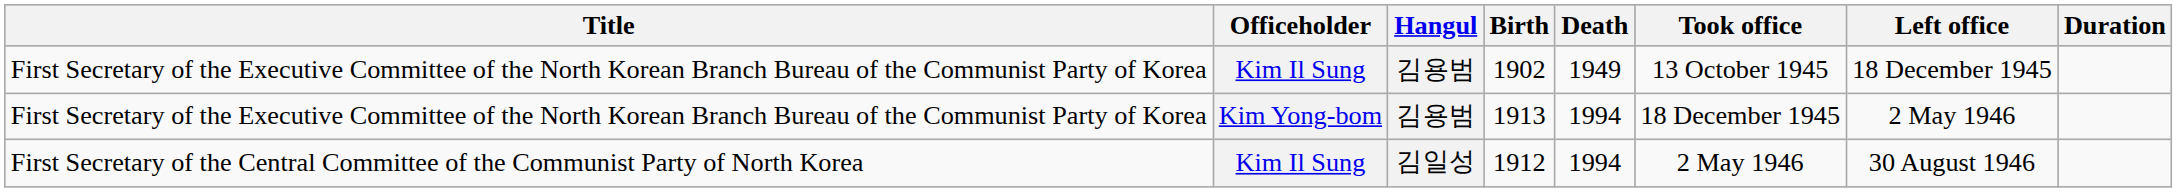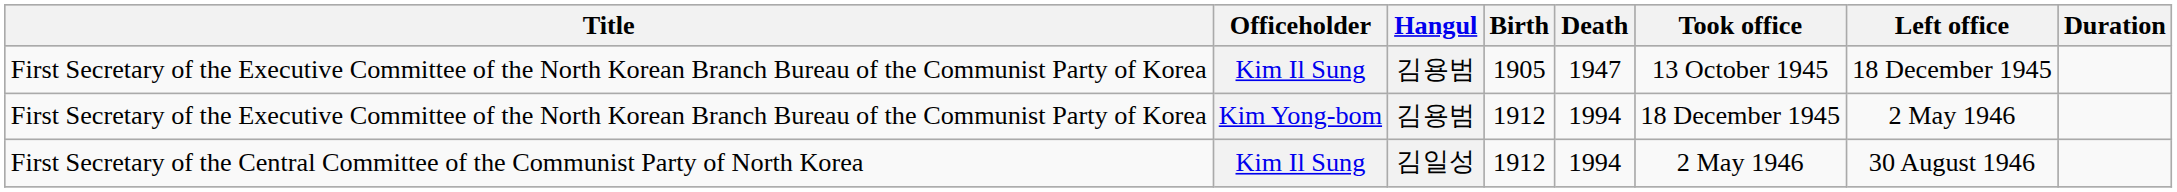row 2 | Birth: 1902 -> 1905
row 2 | Death: 1949 -> 1947
row 3 | Birth: 1913 -> 1912
